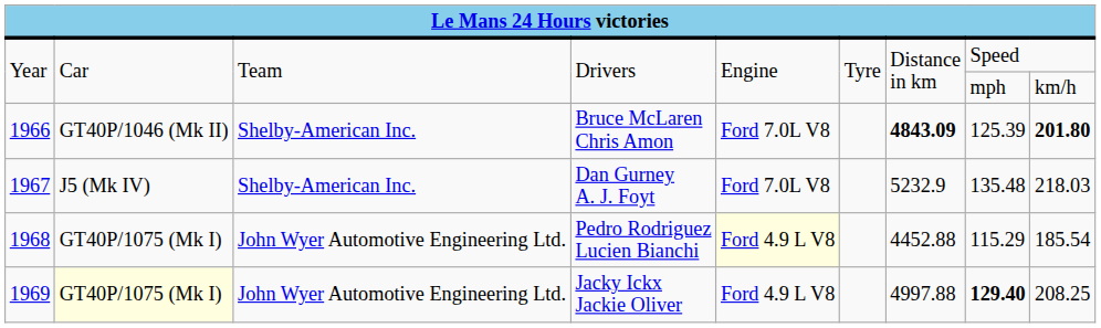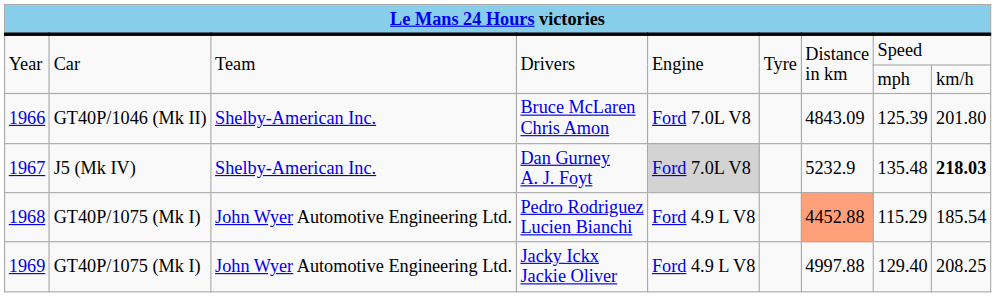1966 | column 7: bold -> normal
1966 | column 9: bold -> normal
1967 | column 5: no background -> lightgrey background
1967 | column 9: normal -> bold
1968 | column 5: lightyellow background -> no background
1968 | column 7: no background -> lightsalmon background
1969 | column 2: lightyellow background -> no background
1969 | column 8: bold -> normal
